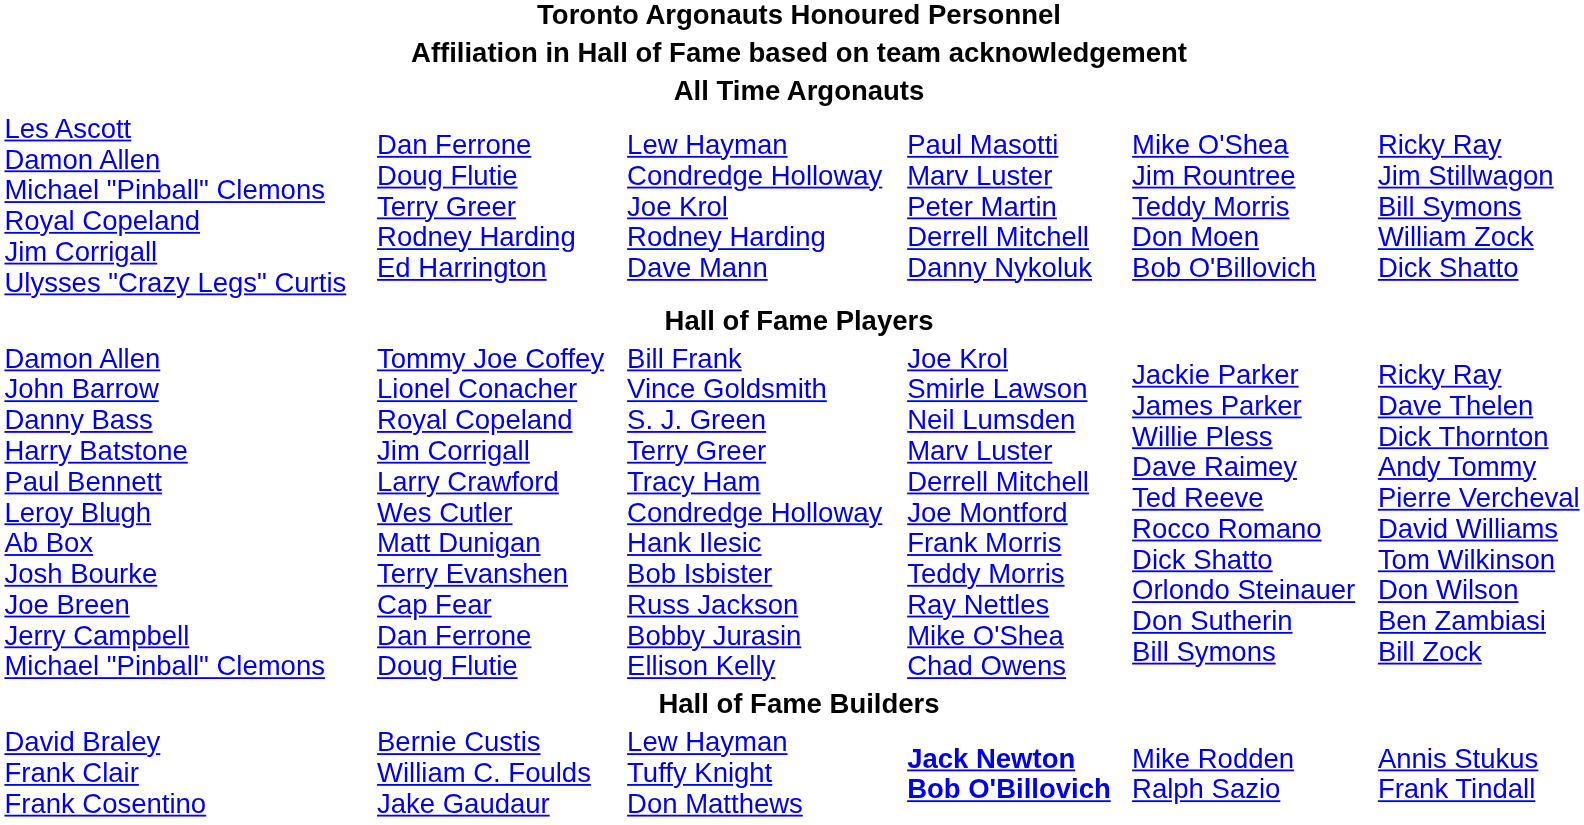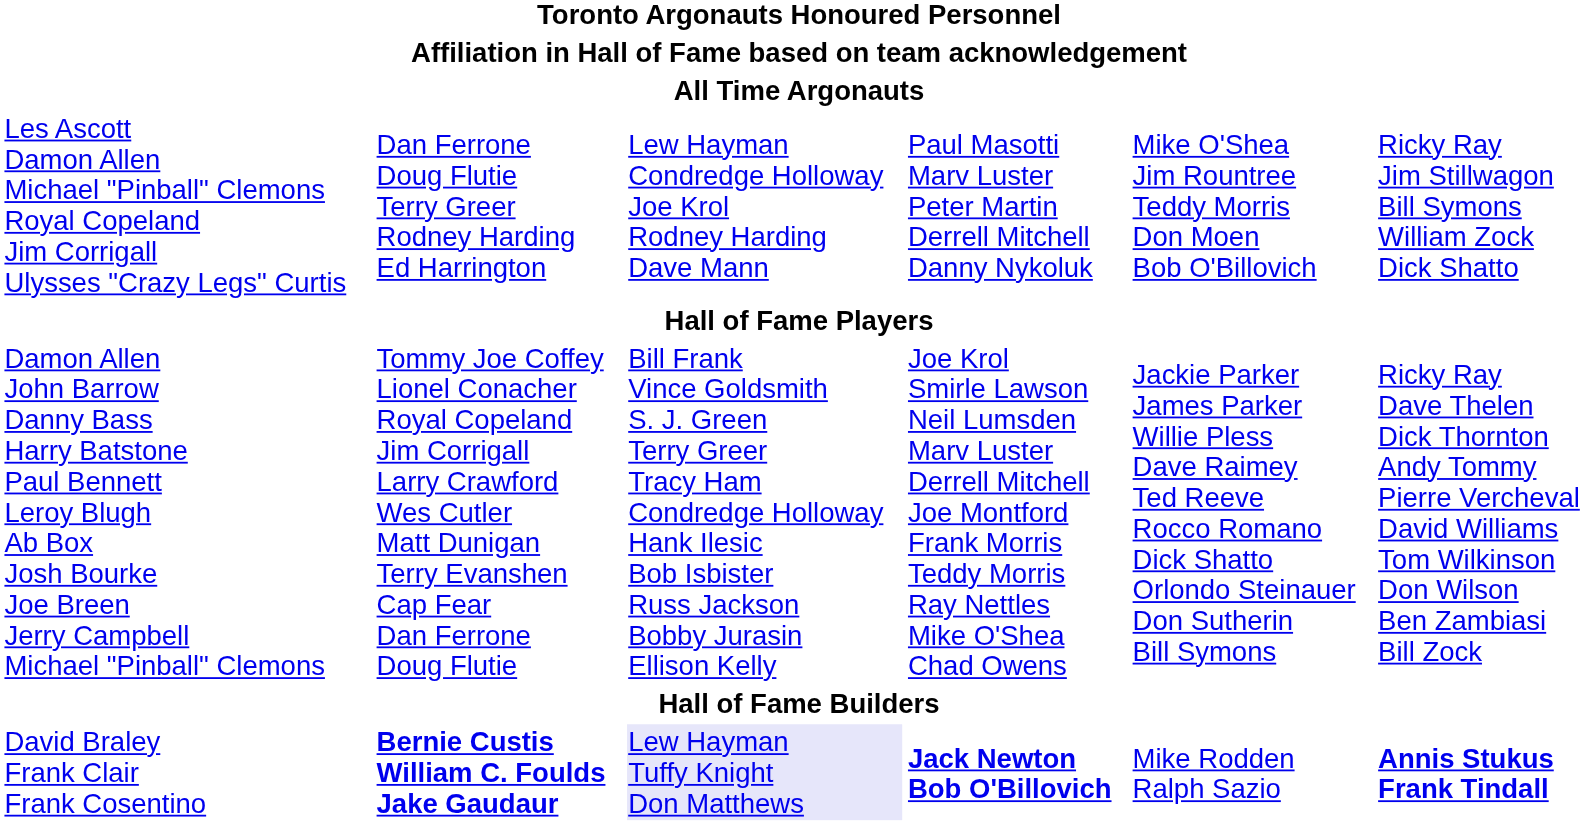David Braley Frank Clair Frank Cosentino | column 2: normal -> bold
David Braley Frank Clair Frank Cosentino | column 3: no background -> lavender background
David Braley Frank Clair Frank Cosentino | column 6: normal -> bold
